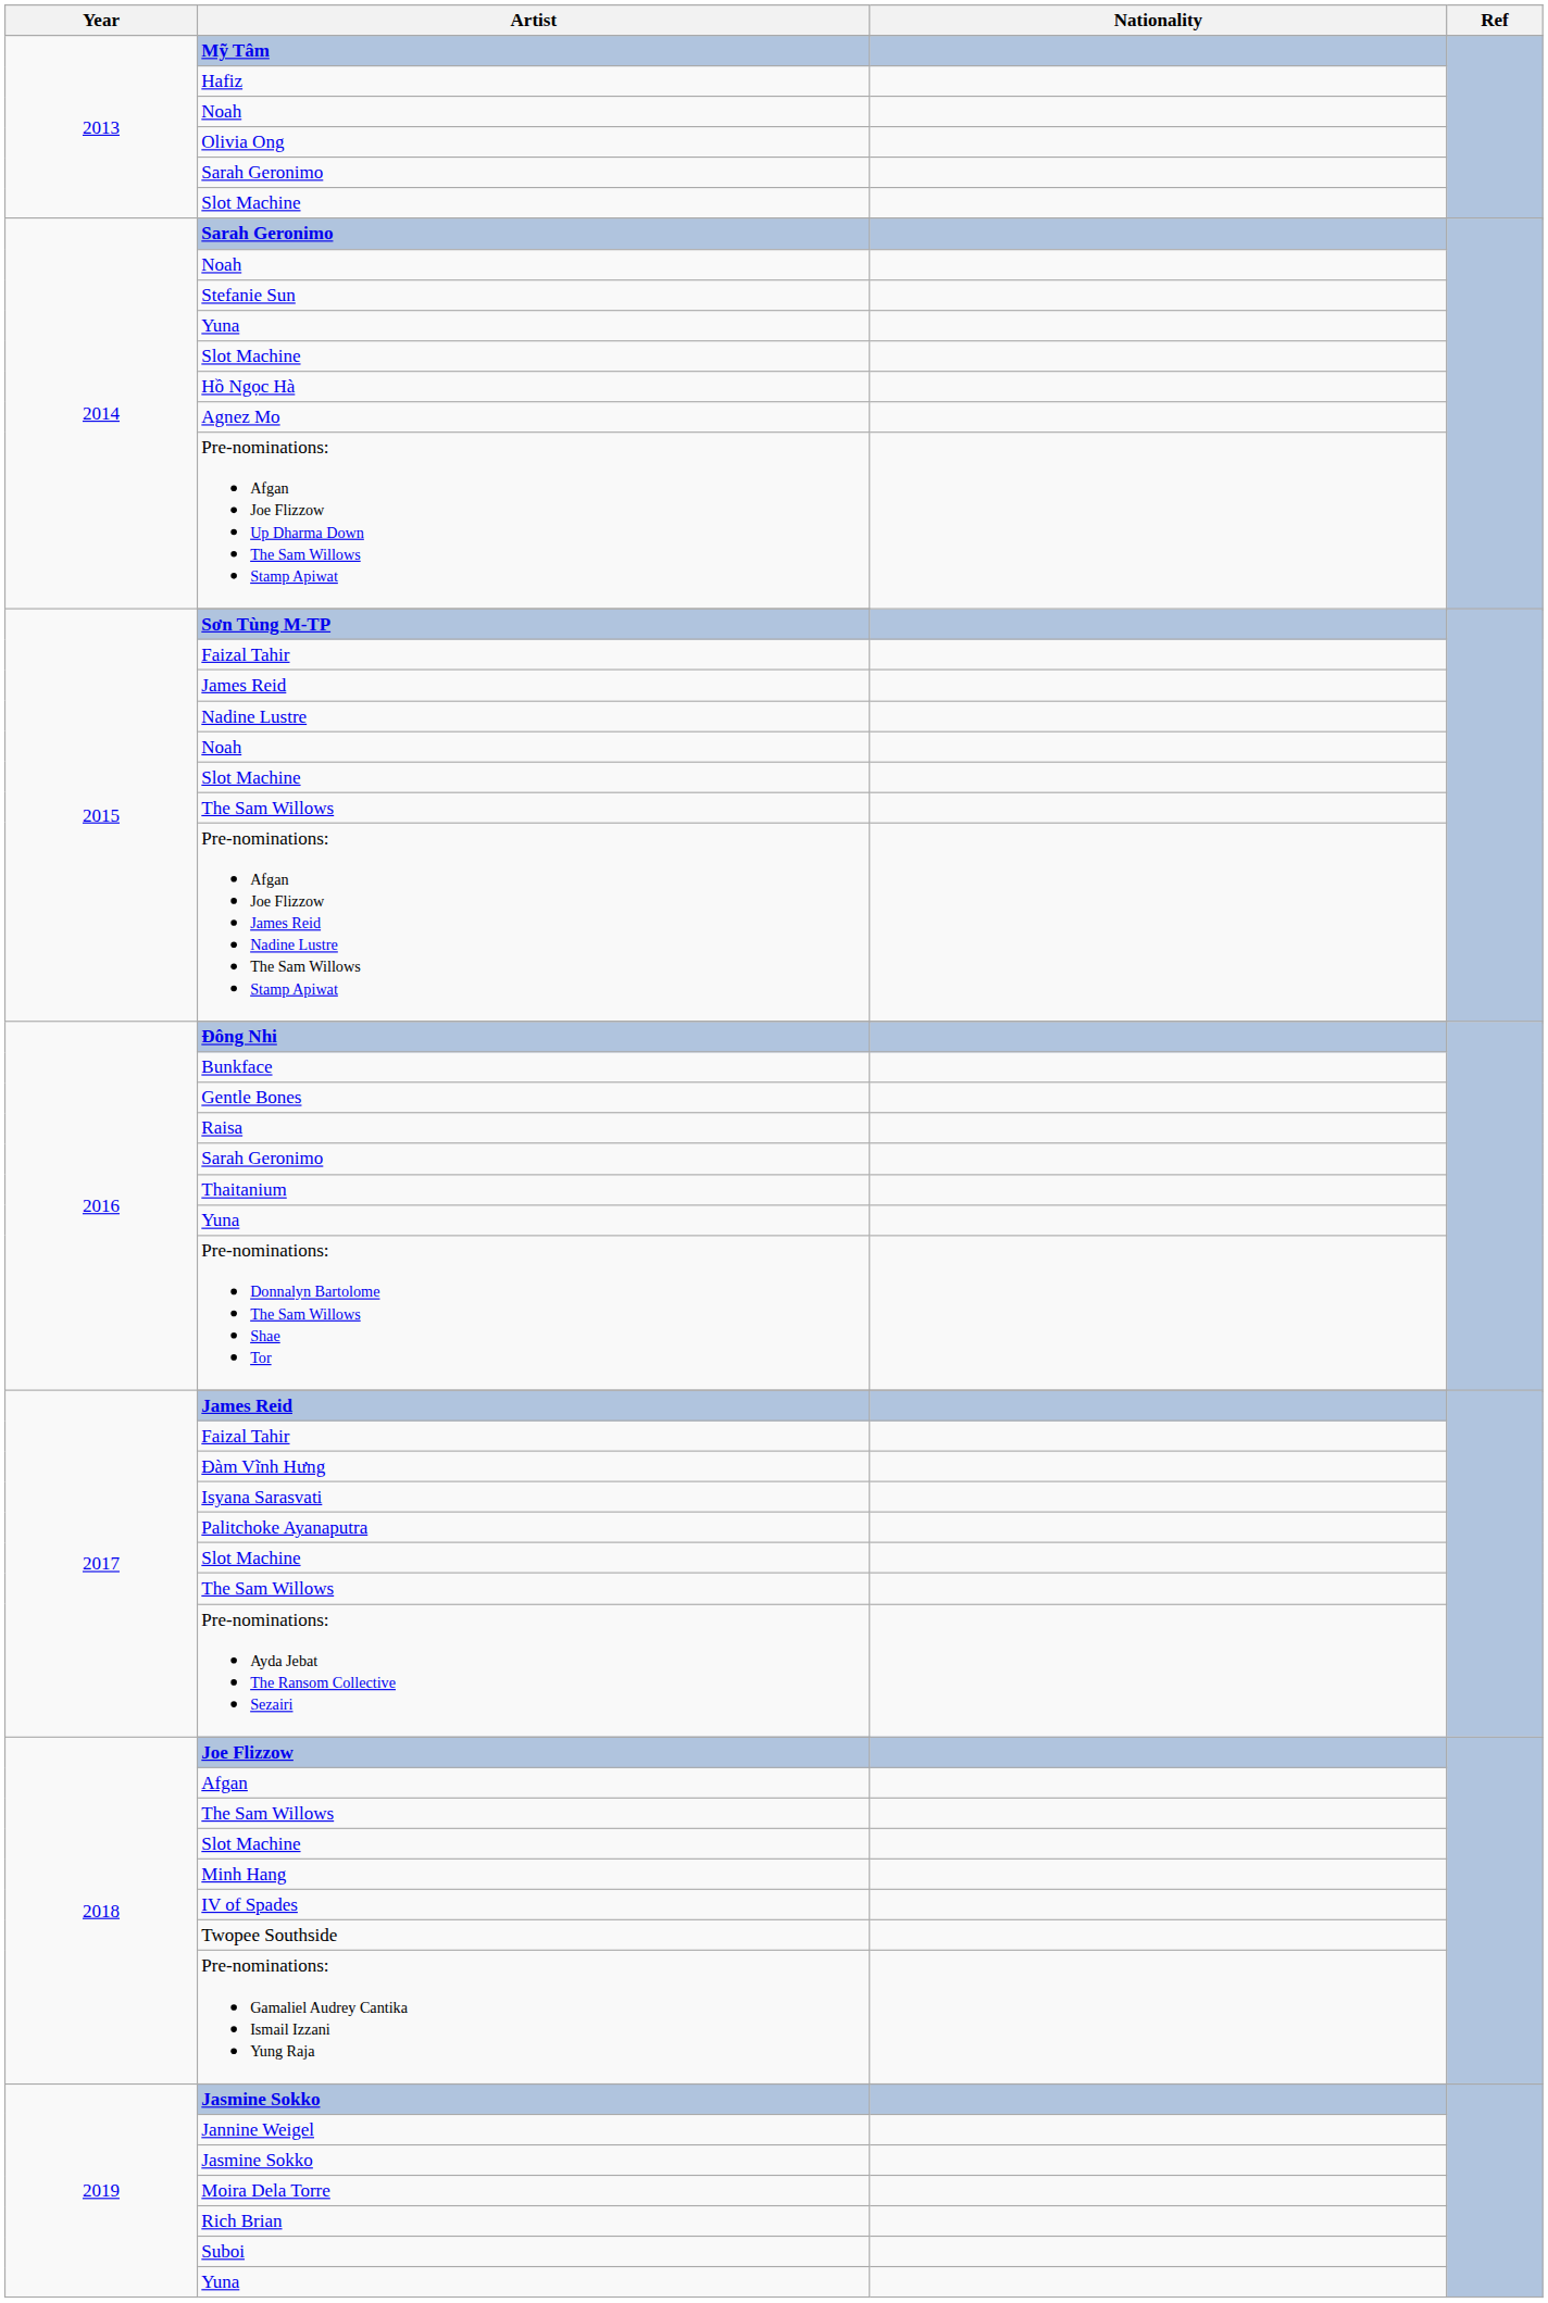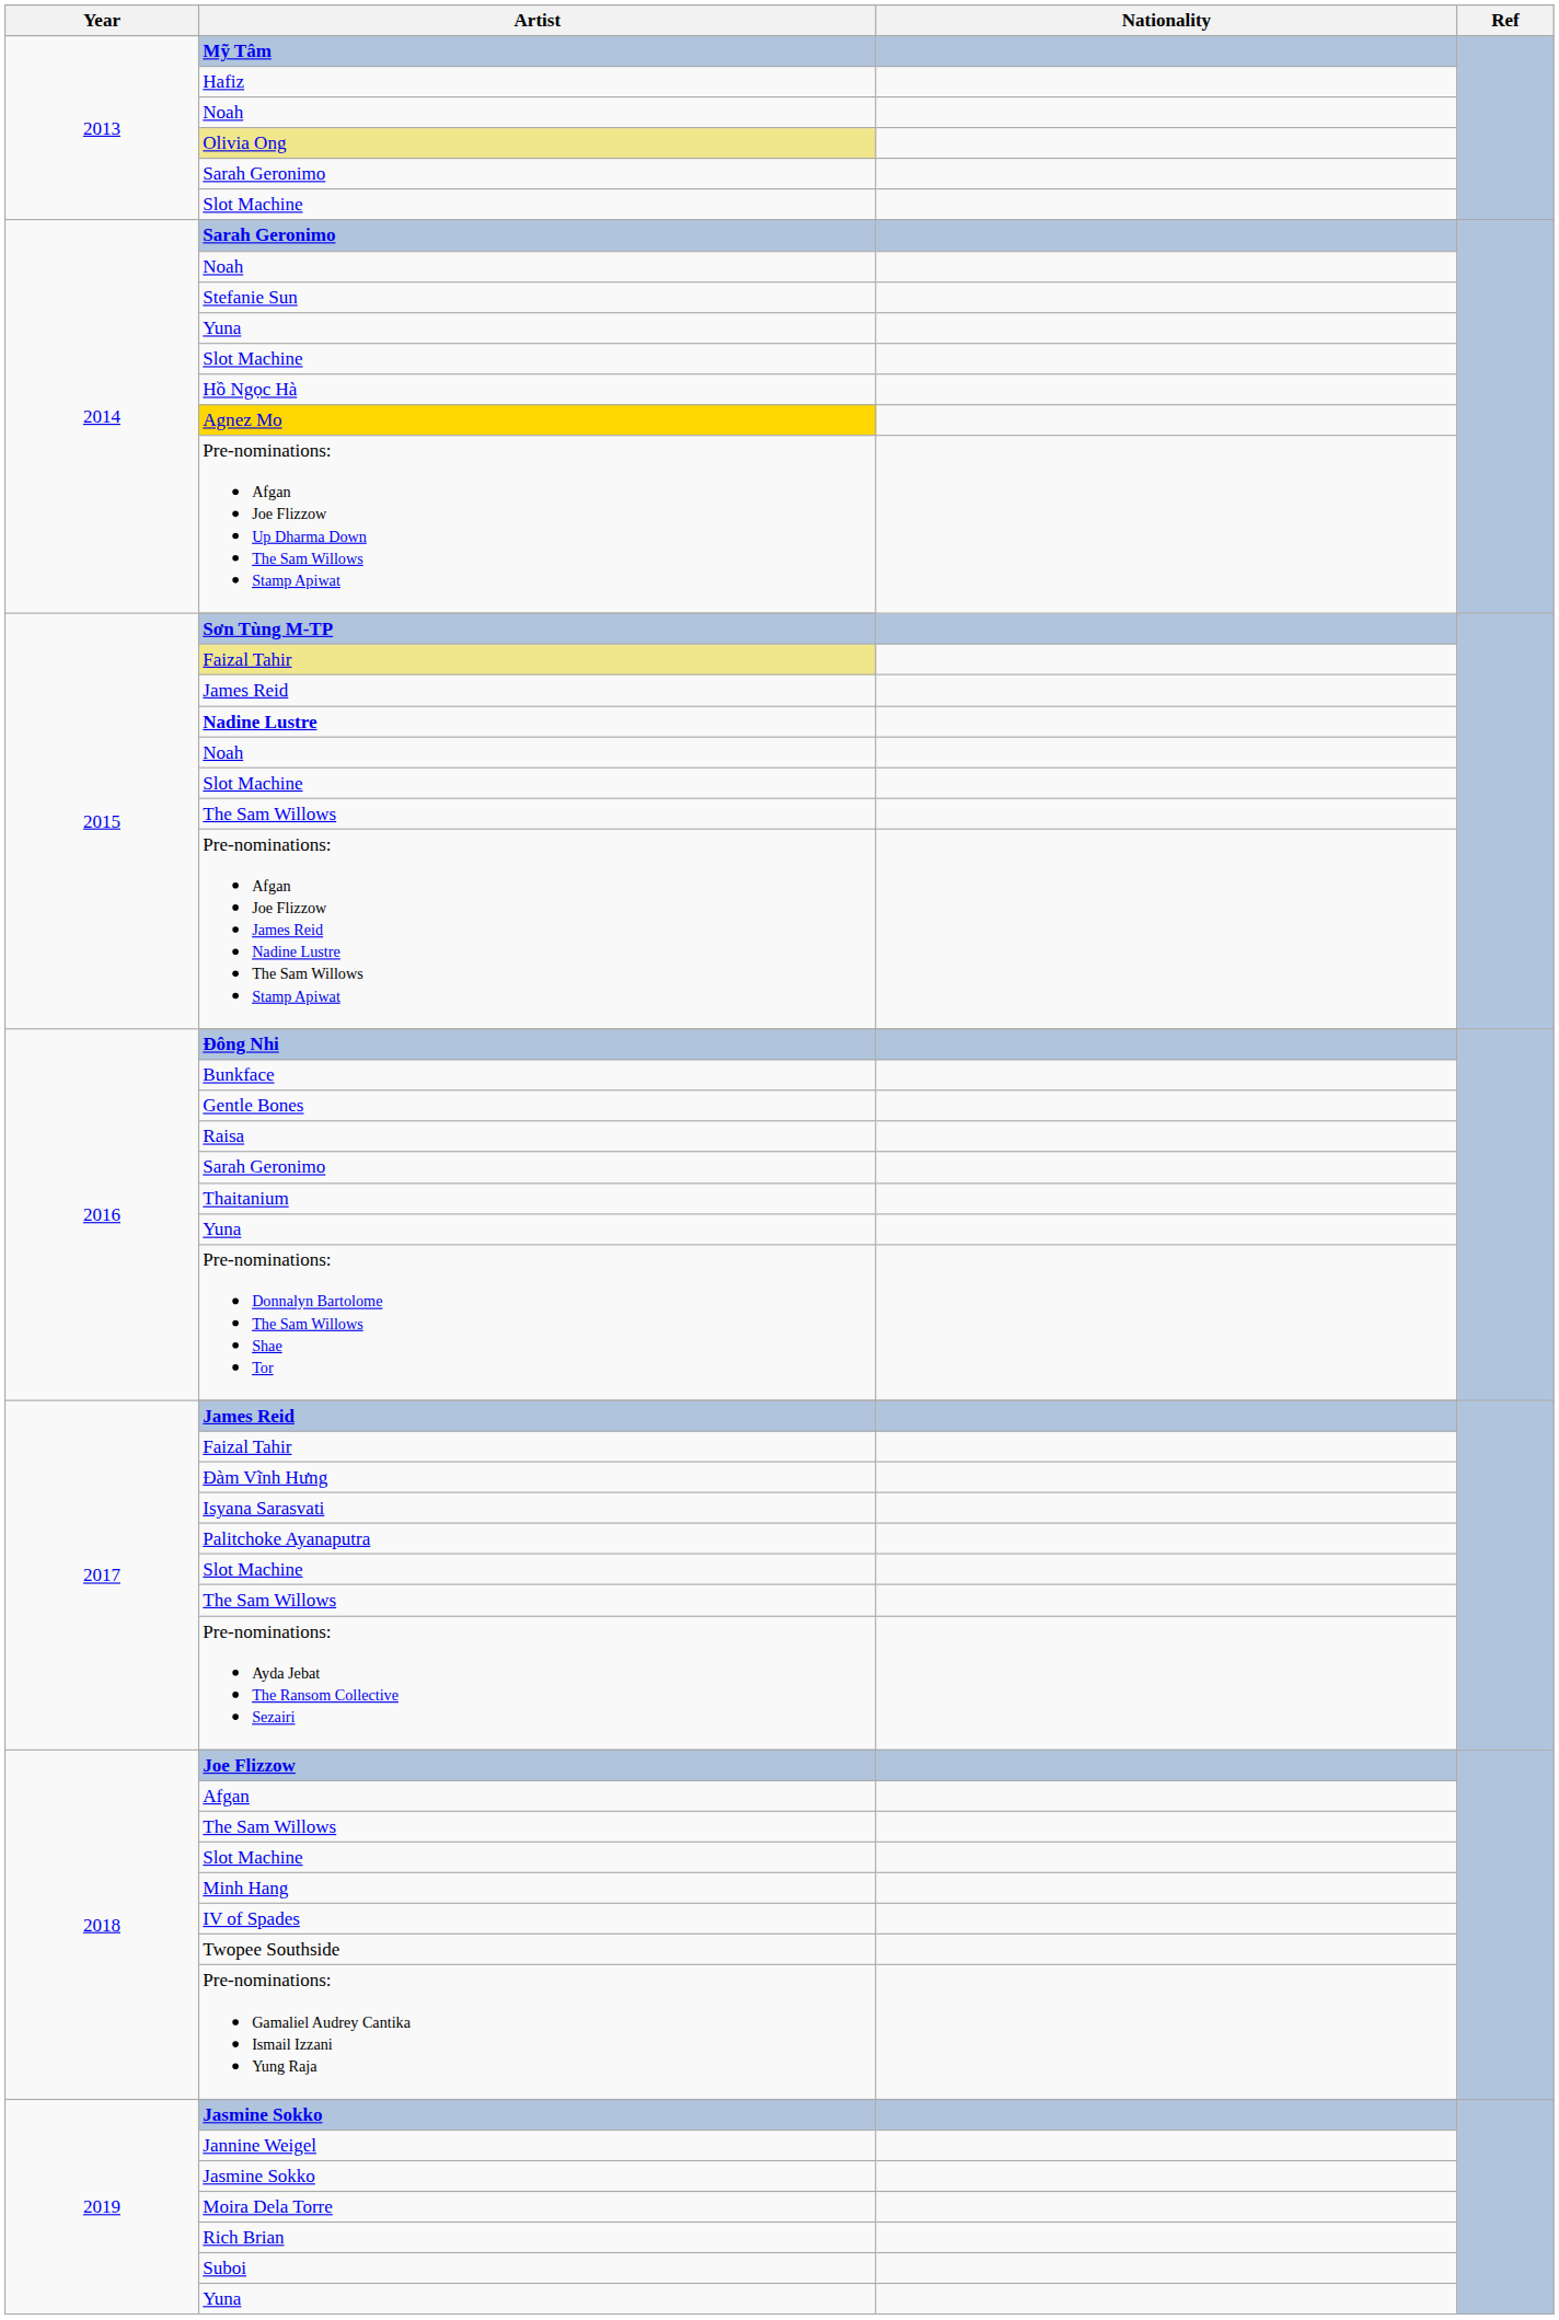Olivia Ong | Artist: no background -> khaki background
Agnez Mo | Artist: no background -> gold background
2015 / Faizal Tahir | Artist: no background -> khaki background
Nadine Lustre | Artist: normal -> bold
